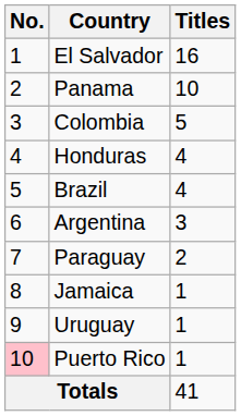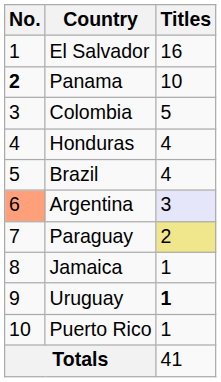Panama | No.: normal -> bold
Argentina | No.: no background -> lightsalmon background
Argentina | Titles: no background -> lavender background
Paraguay | Titles: no background -> khaki background
Uruguay | Titles: normal -> bold
Puerto Rico | No.: pink background -> no background
